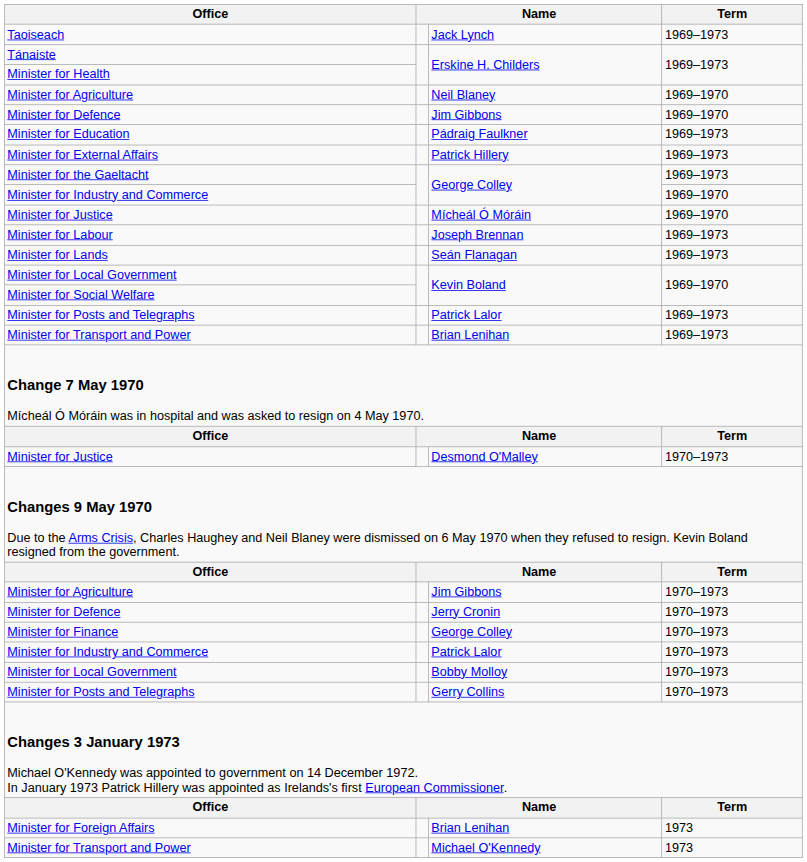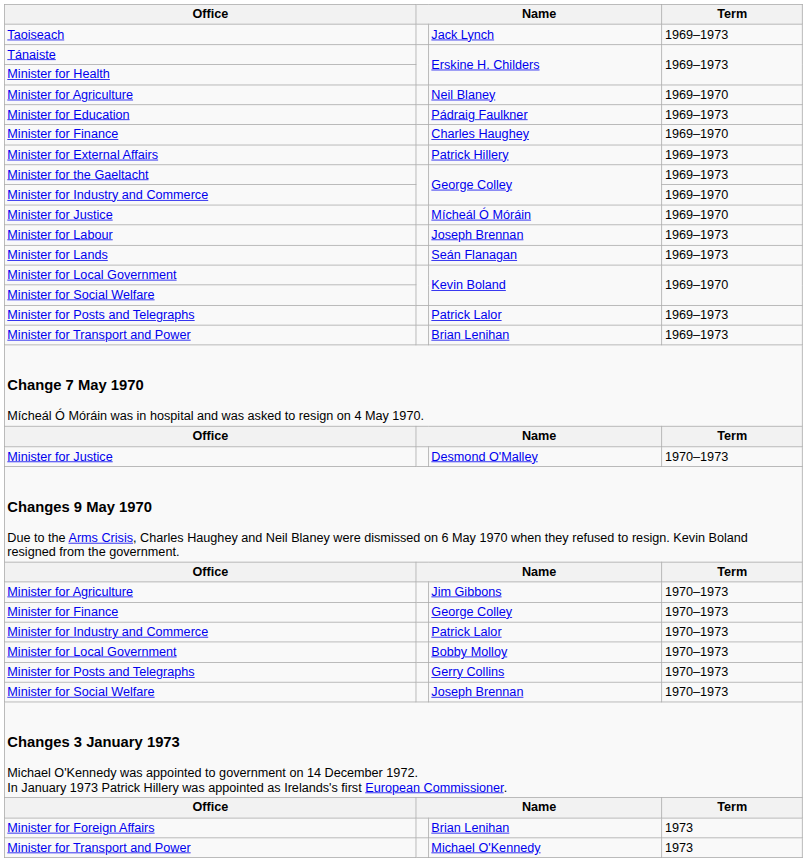- row: Minister for Defence | Jim Gibbons | 1969–1970
+ row: Minister for Finance | Charles Haughey | 1969–1970
- row: Minister for Defence | Jerry Cronin | 1970–1973
+ row: Minister for Social Welfare | Joseph Brennan | 1970–1973
